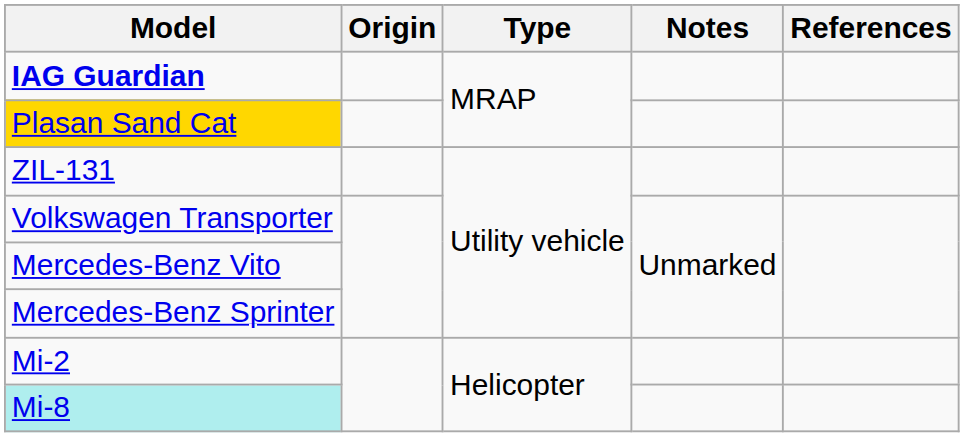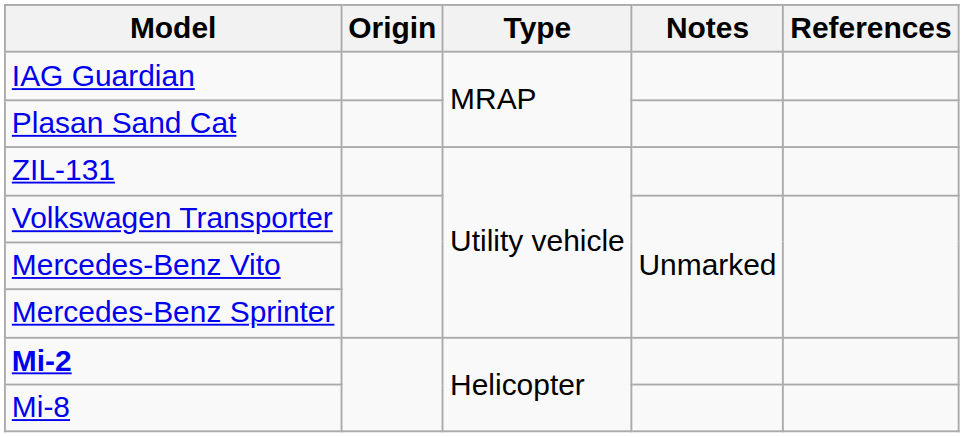IAG Guardian | Model: bold -> normal
Plasan Sand Cat | Model: gold background -> no background
Mi-2 | Model: normal -> bold
Mi-8 | Model: paleturquoise background -> no background
